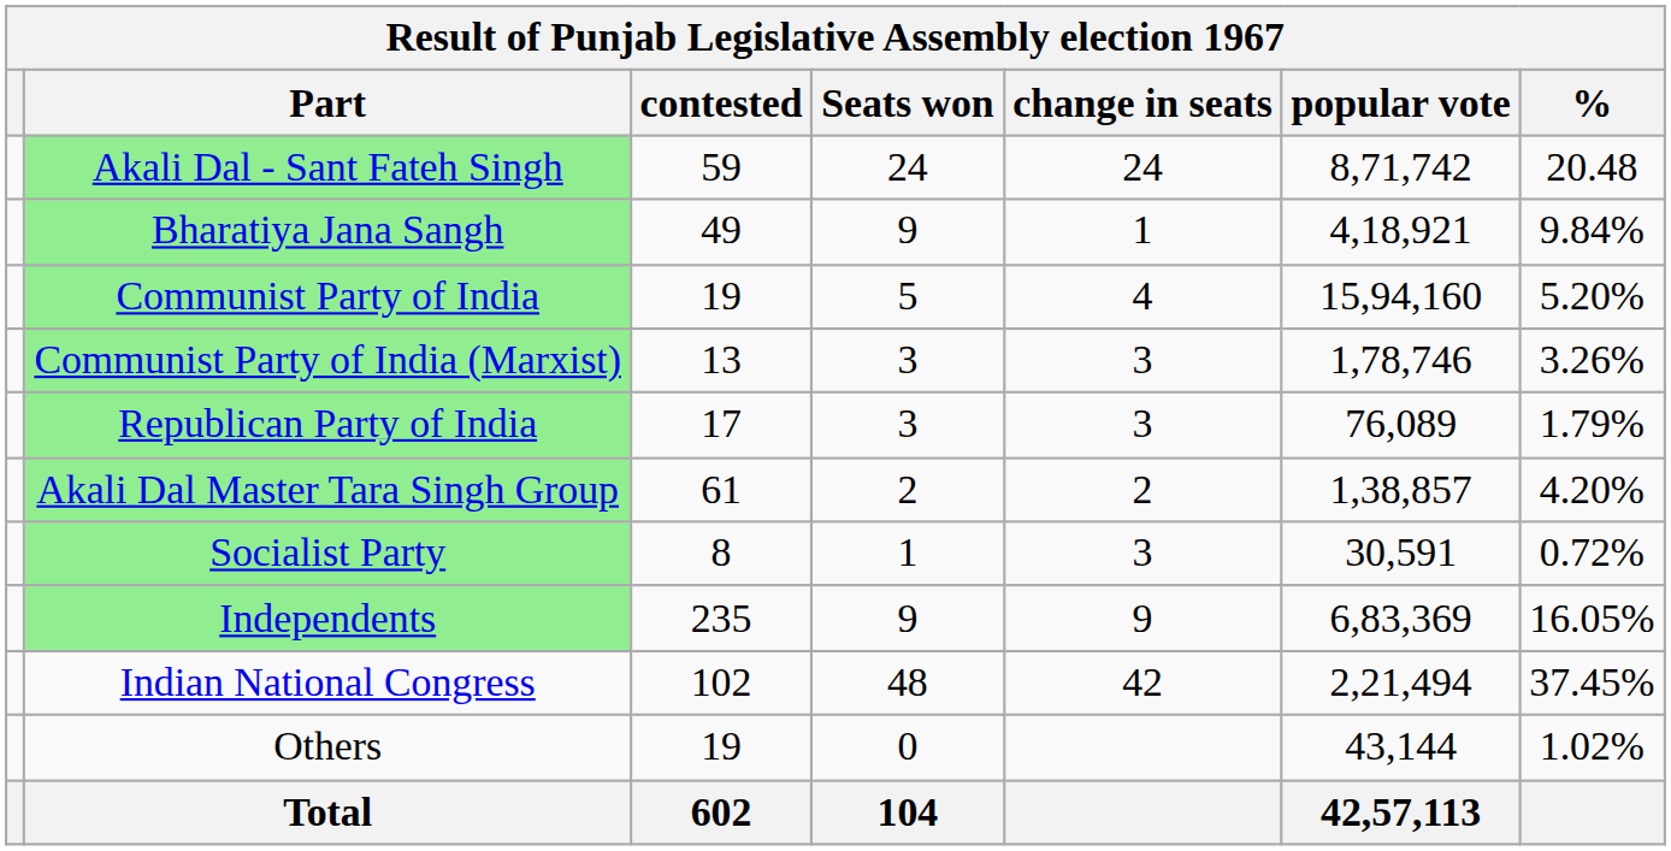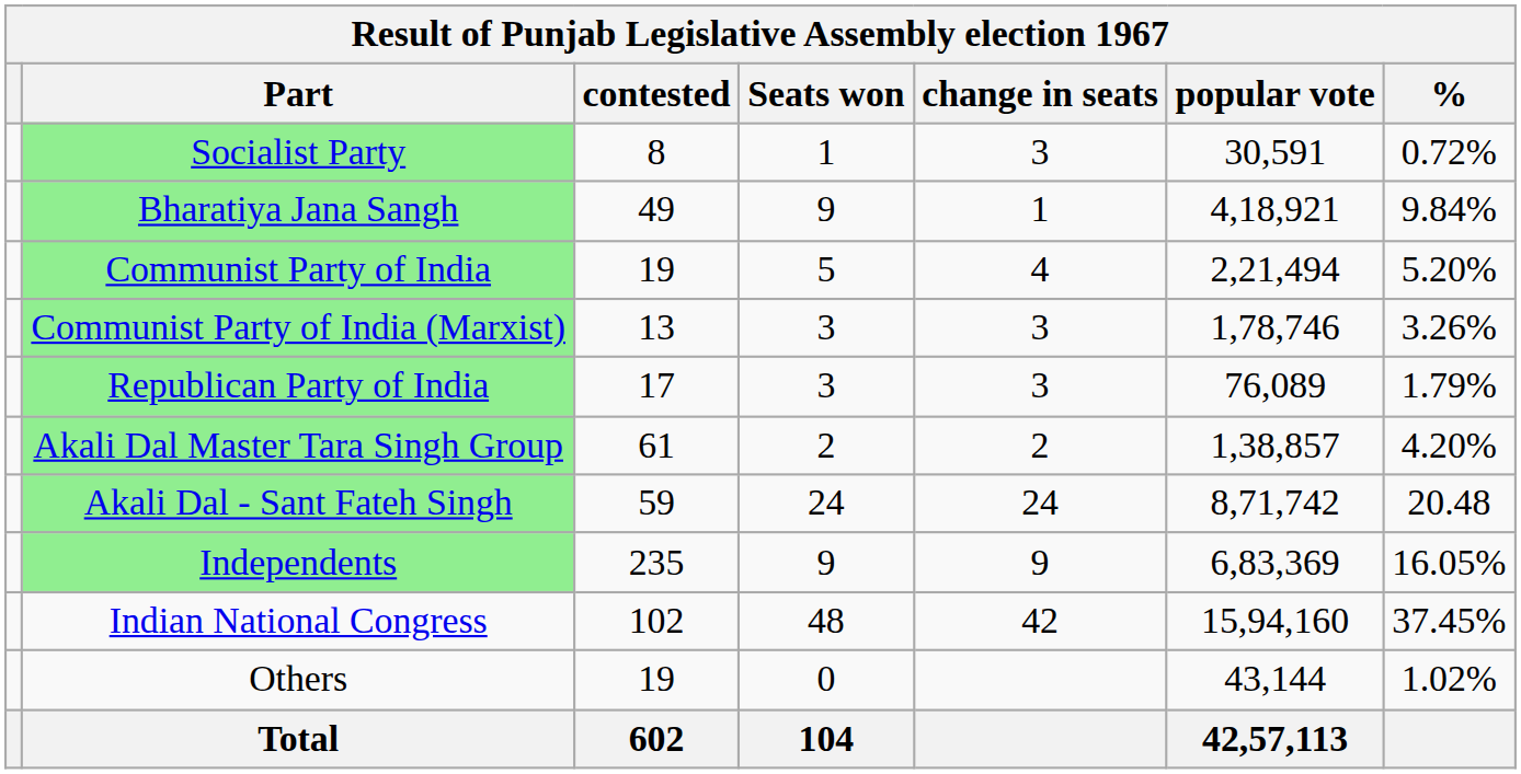rows swapped: Akali Dal - Sant Fateh Singh <-> Socialist Party
Communist Party of India | popular vote: 15,94,160 -> 2,21,494
Indian National Congress | popular vote: 2,21,494 -> 15,94,160
